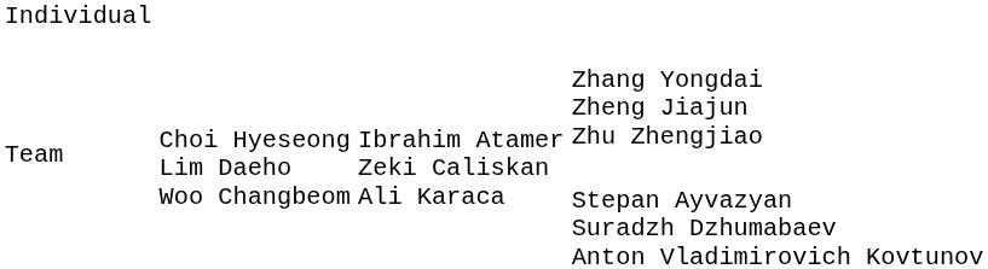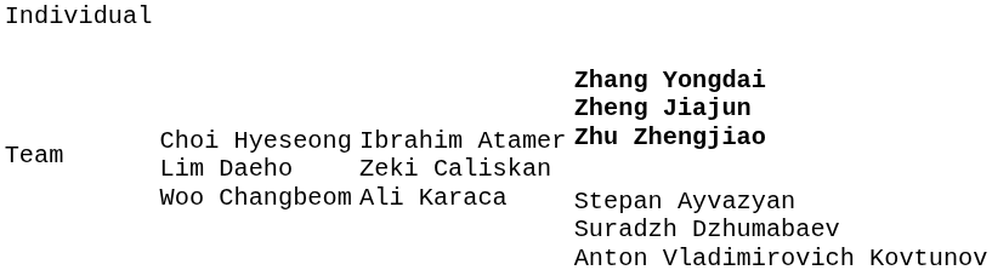Zhang Yongdai Zheng Jiajun Zhu Zhengjiao | column 4: normal -> bold
